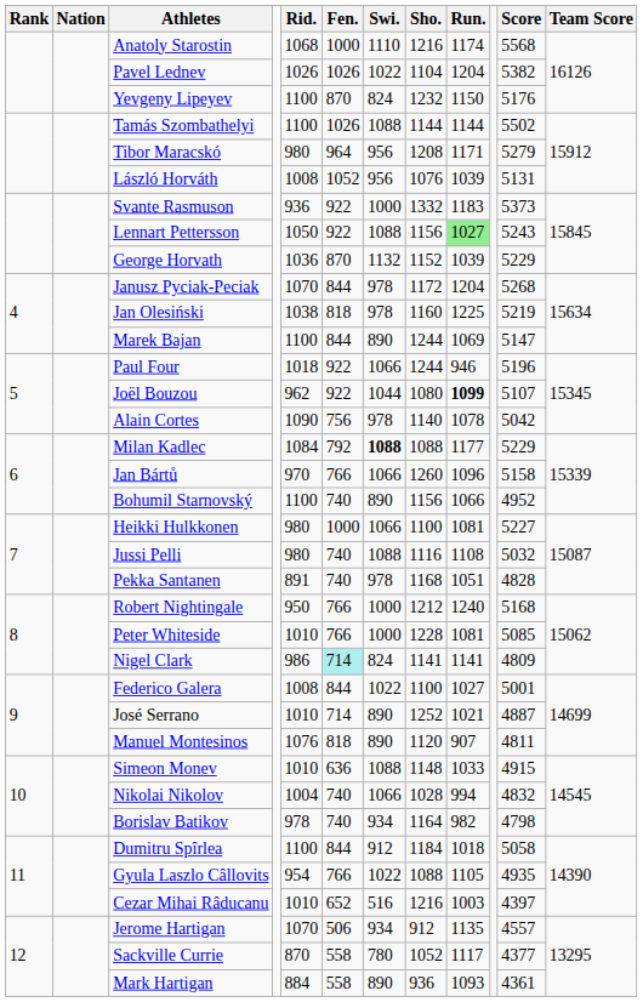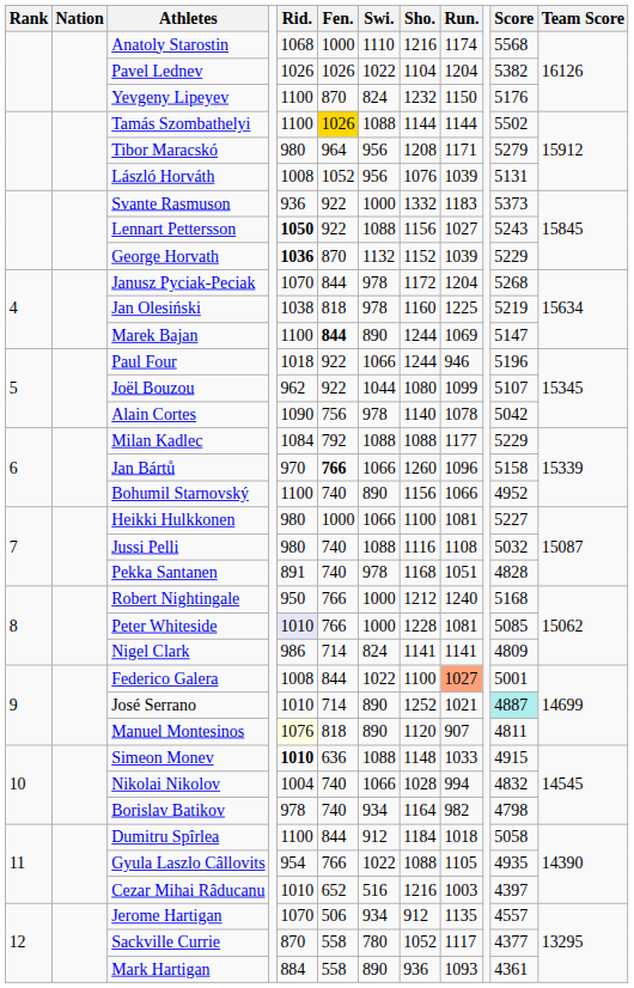Tamás Szombathelyi | Fen.: no background -> gold background
Lennart Pettersson | Rid.: normal -> bold
Lennart Pettersson | Run.: lightgreen background -> no background
George Horvath | Rid.: normal -> bold
Marek Bajan | Fen.: normal -> bold
Joël Bouzou | Run.: bold -> normal
Milan Kadlec | Swi.: bold -> normal
Jan Bártů | Fen.: normal -> bold
Peter Whiteside | Rid.: no background -> lavender background
Nigel Clark | Fen.: paleturquoise background -> no background
Federico Galera | Run.: no background -> lightsalmon background
José Serrano | Score: no background -> paleturquoise background
Manuel Montesinos | Rid.: no background -> lightyellow background
Simeon Monev | Rid.: normal -> bold
